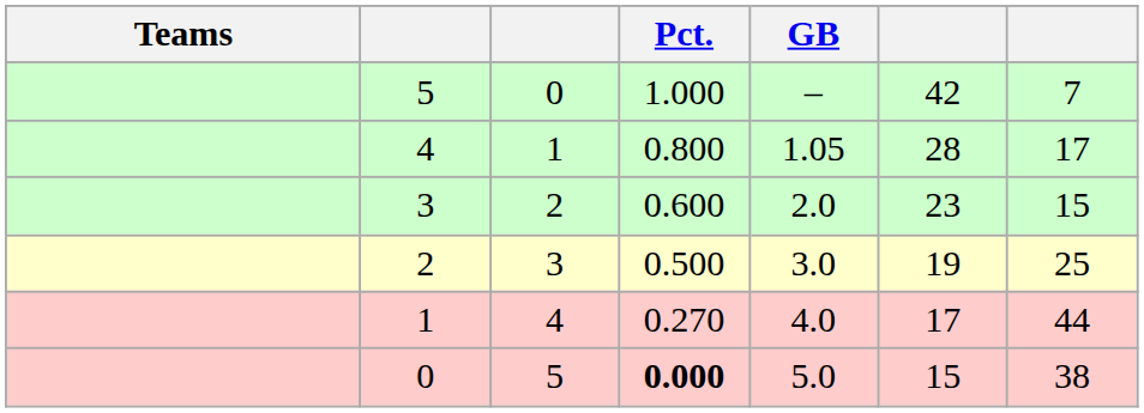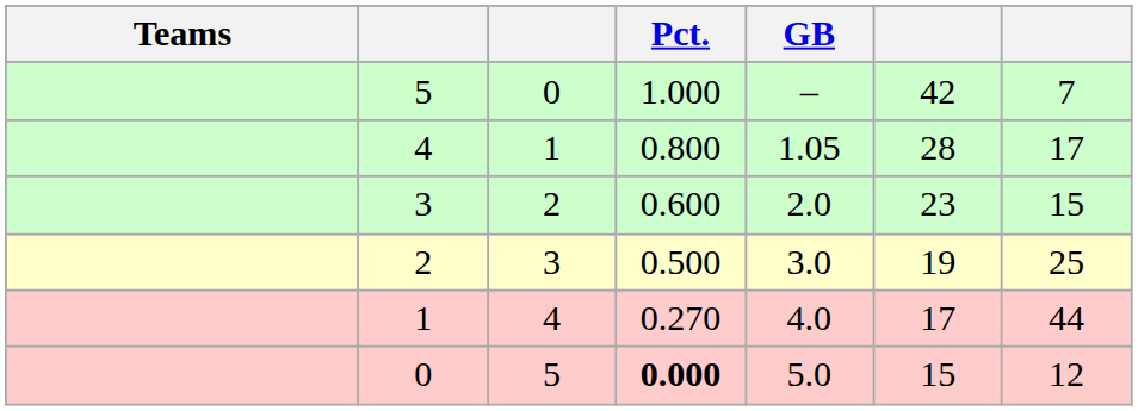row 7 | column 7: 38 -> 12
